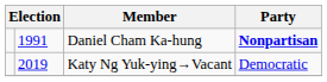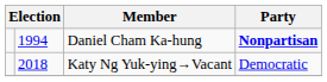Daniel Cham Ka-hung | column 2: 1991 -> 1994
Katy Ng Yuk-ying→Vacant | column 2: 2019 -> 2018
